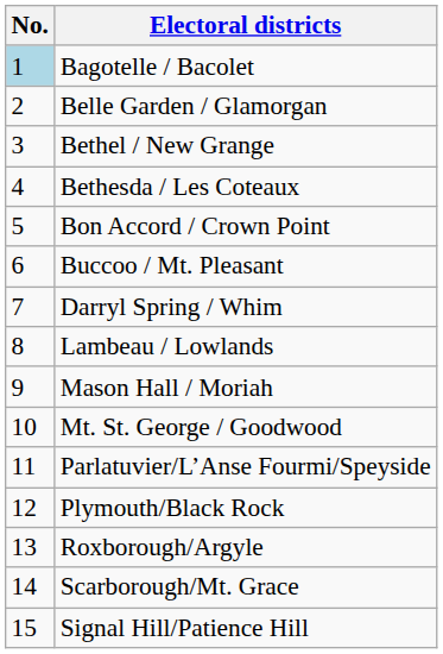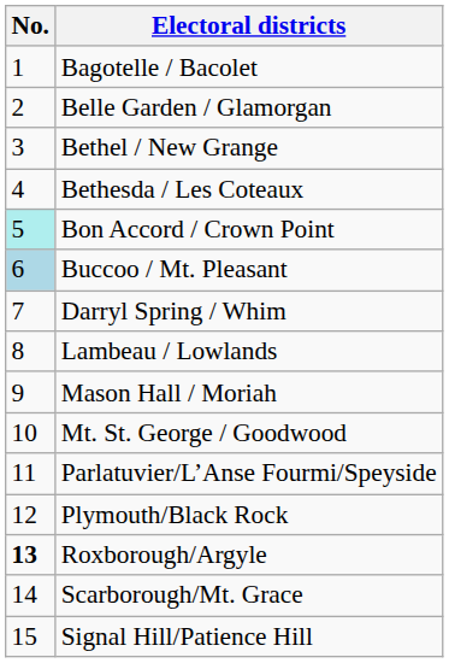Bagotelle / Bacolet | No.: lightblue background -> no background
Bon Accord / Crown Point | No.: no background -> paleturquoise background
Buccoo / Mt. Pleasant | No.: no background -> lightblue background
Roxborough/Argyle | No.: normal -> bold
